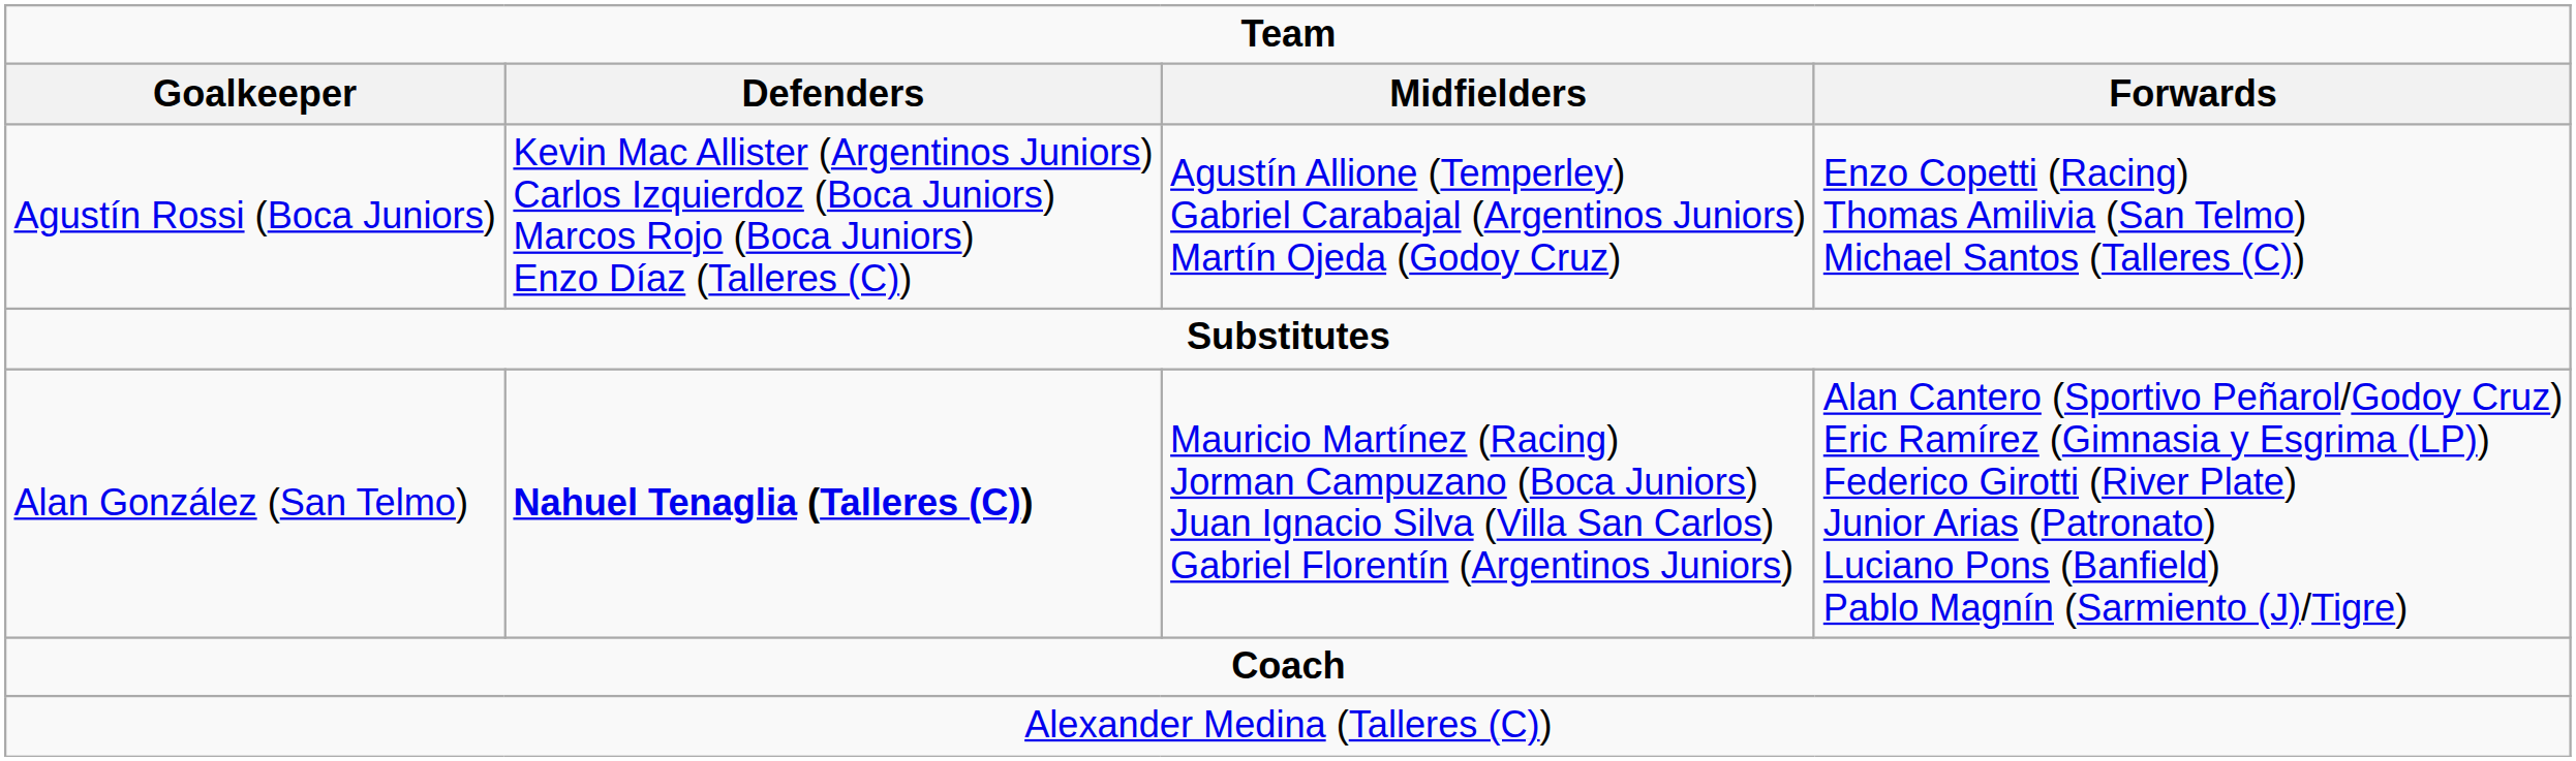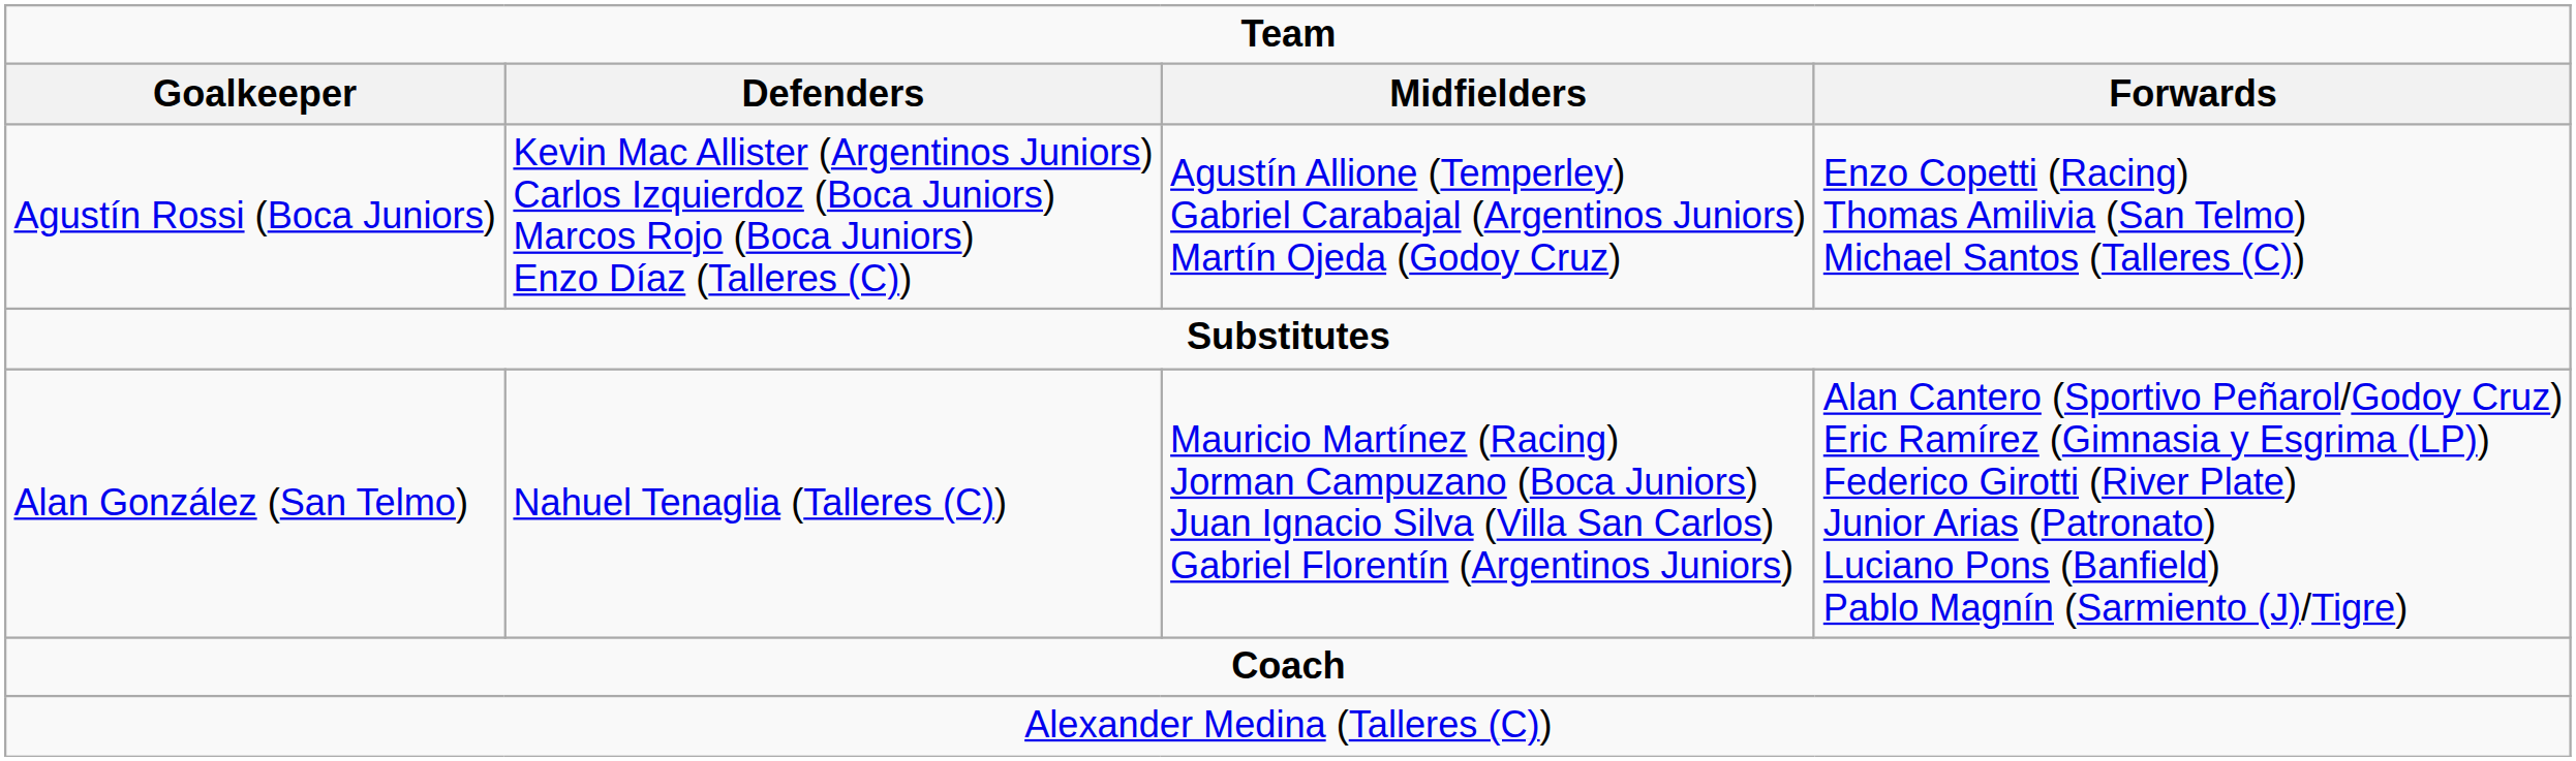Alan González (San Telmo) | Defenders: bold -> normal
